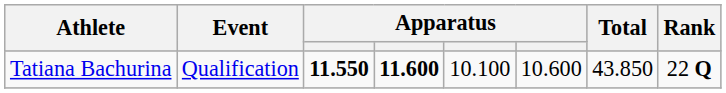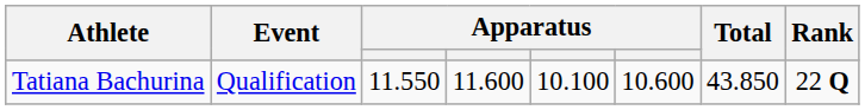Tatiana Bachurina | column 3: bold -> normal
Tatiana Bachurina | column 4: bold -> normal
